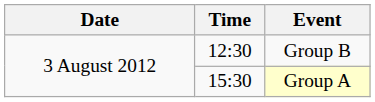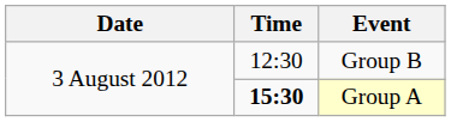Group A | Time: normal -> bold
